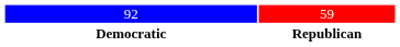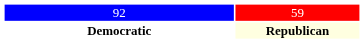Democratic | column 2: no background -> lightyellow background
